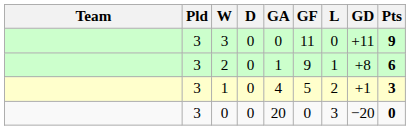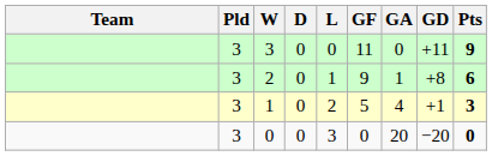columns swapped: L <-> GA
